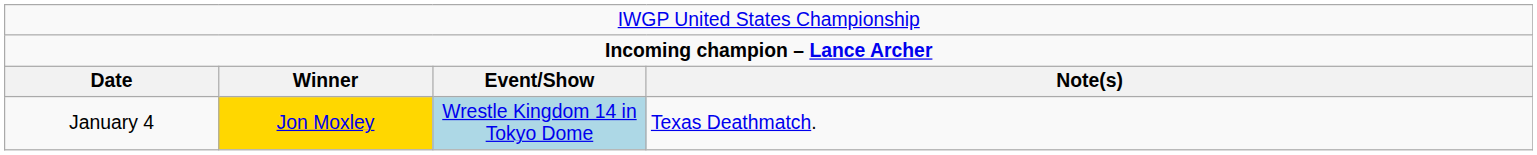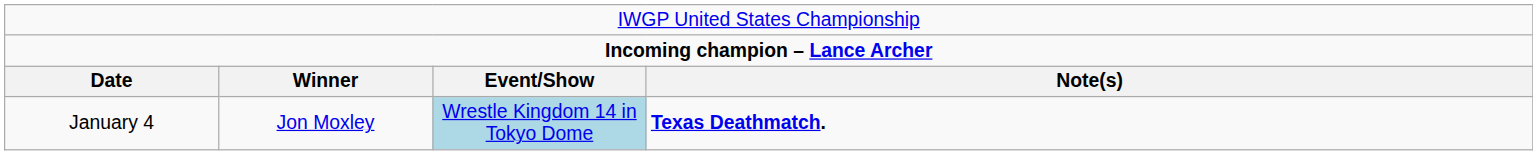January 4 | column 2: gold background -> no background
January 4 | column 4: normal -> bold
